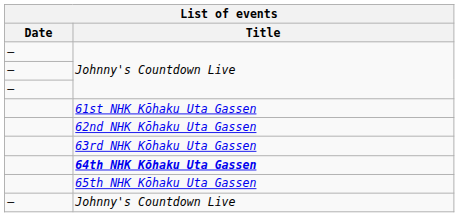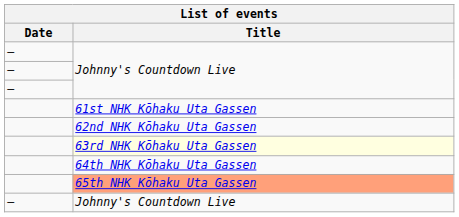row 8 | Title: no background -> lightyellow background
row 9 | Title: bold -> normal
row 10 | Title: no background -> lightsalmon background
